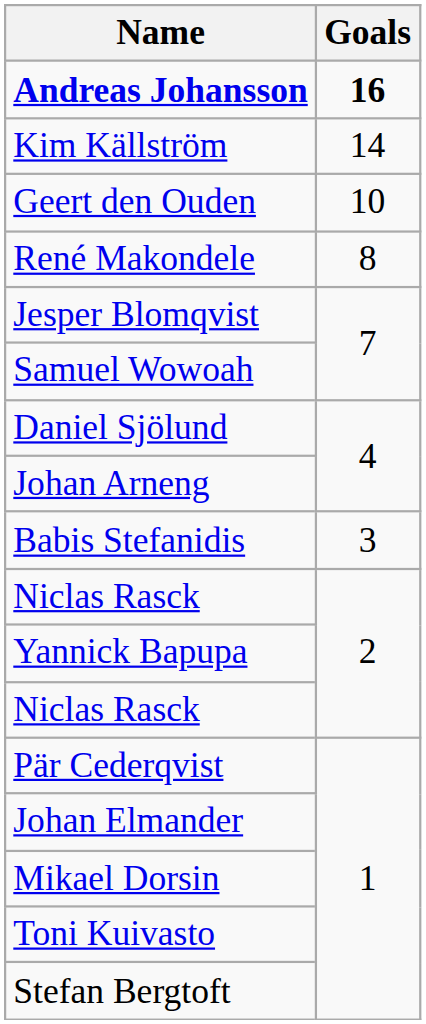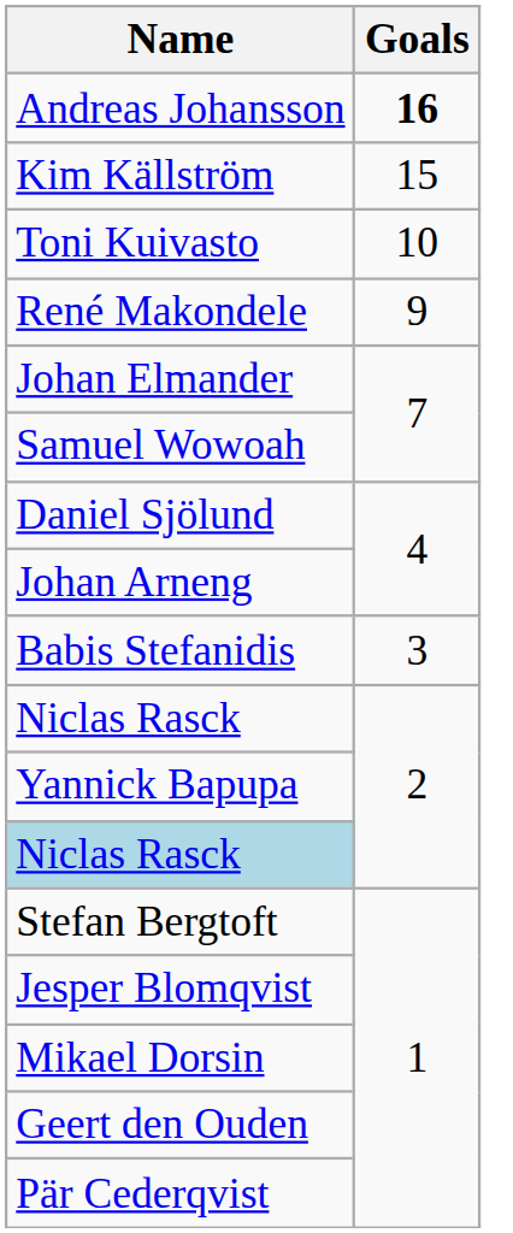row 2 | Name: bold -> normal
row 3 | Goals: 14 -> 15
row 4 | Name: Geert den Ouden -> Toni Kuivasto
row 5 | Goals: 8 -> 9
row 6 | Name: Jesper Blomqvist -> Johan Elmander
row 13 | Name: no background -> lightblue background
row 14 | Name: Pär Cederqvist -> Stefan Bergtoft
row 15 | Name: Johan Elmander -> Jesper Blomqvist
row 17 | Name: Toni Kuivasto -> Geert den Ouden
row 18 | Name: Stefan Bergtoft -> Pär Cederqvist
